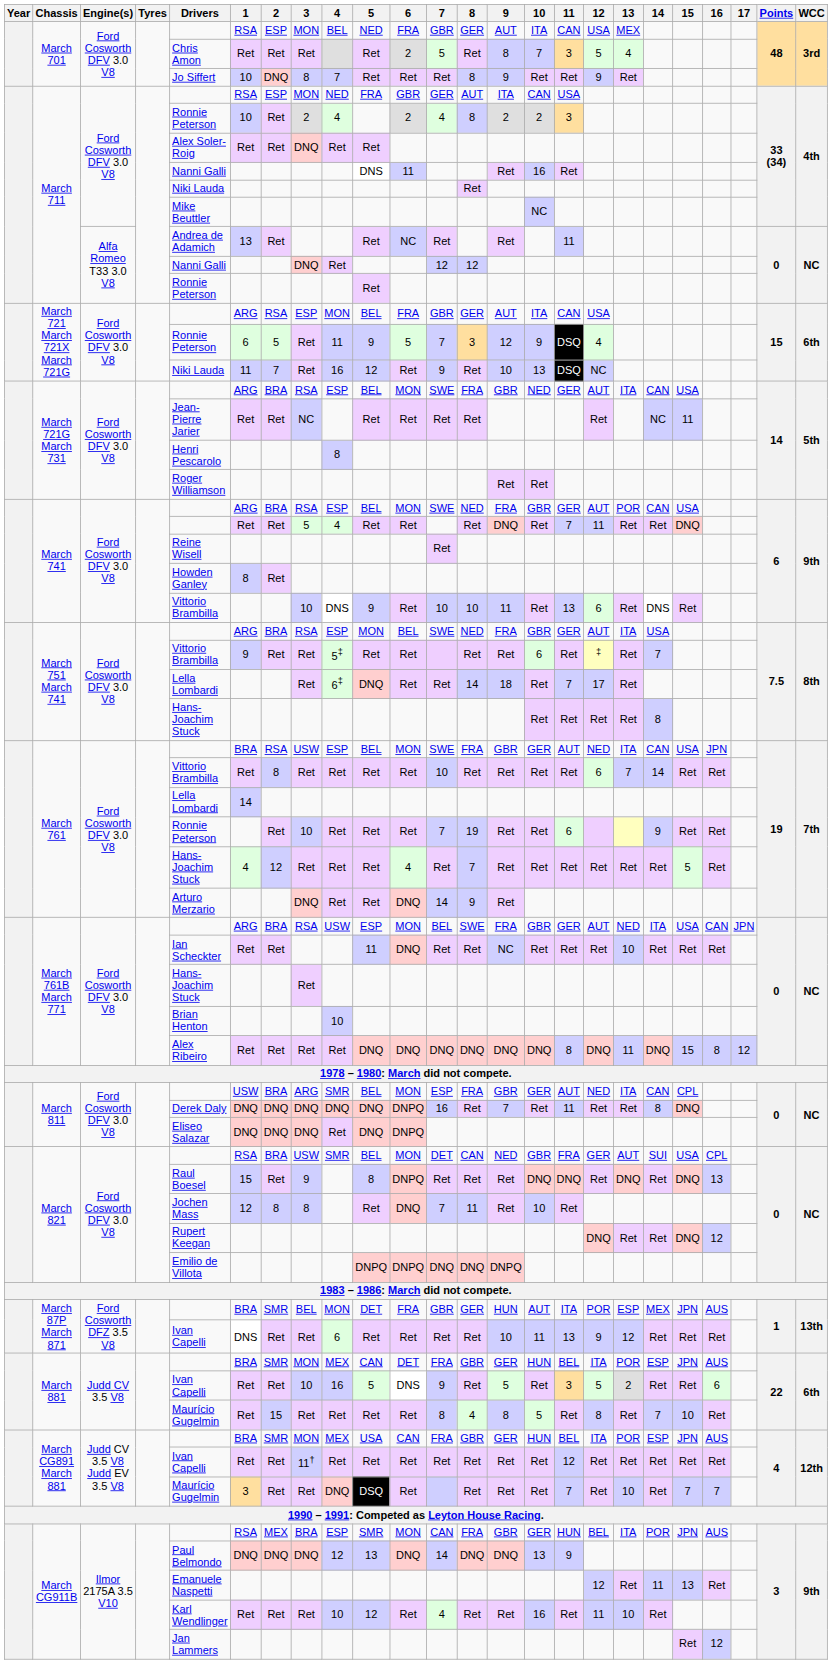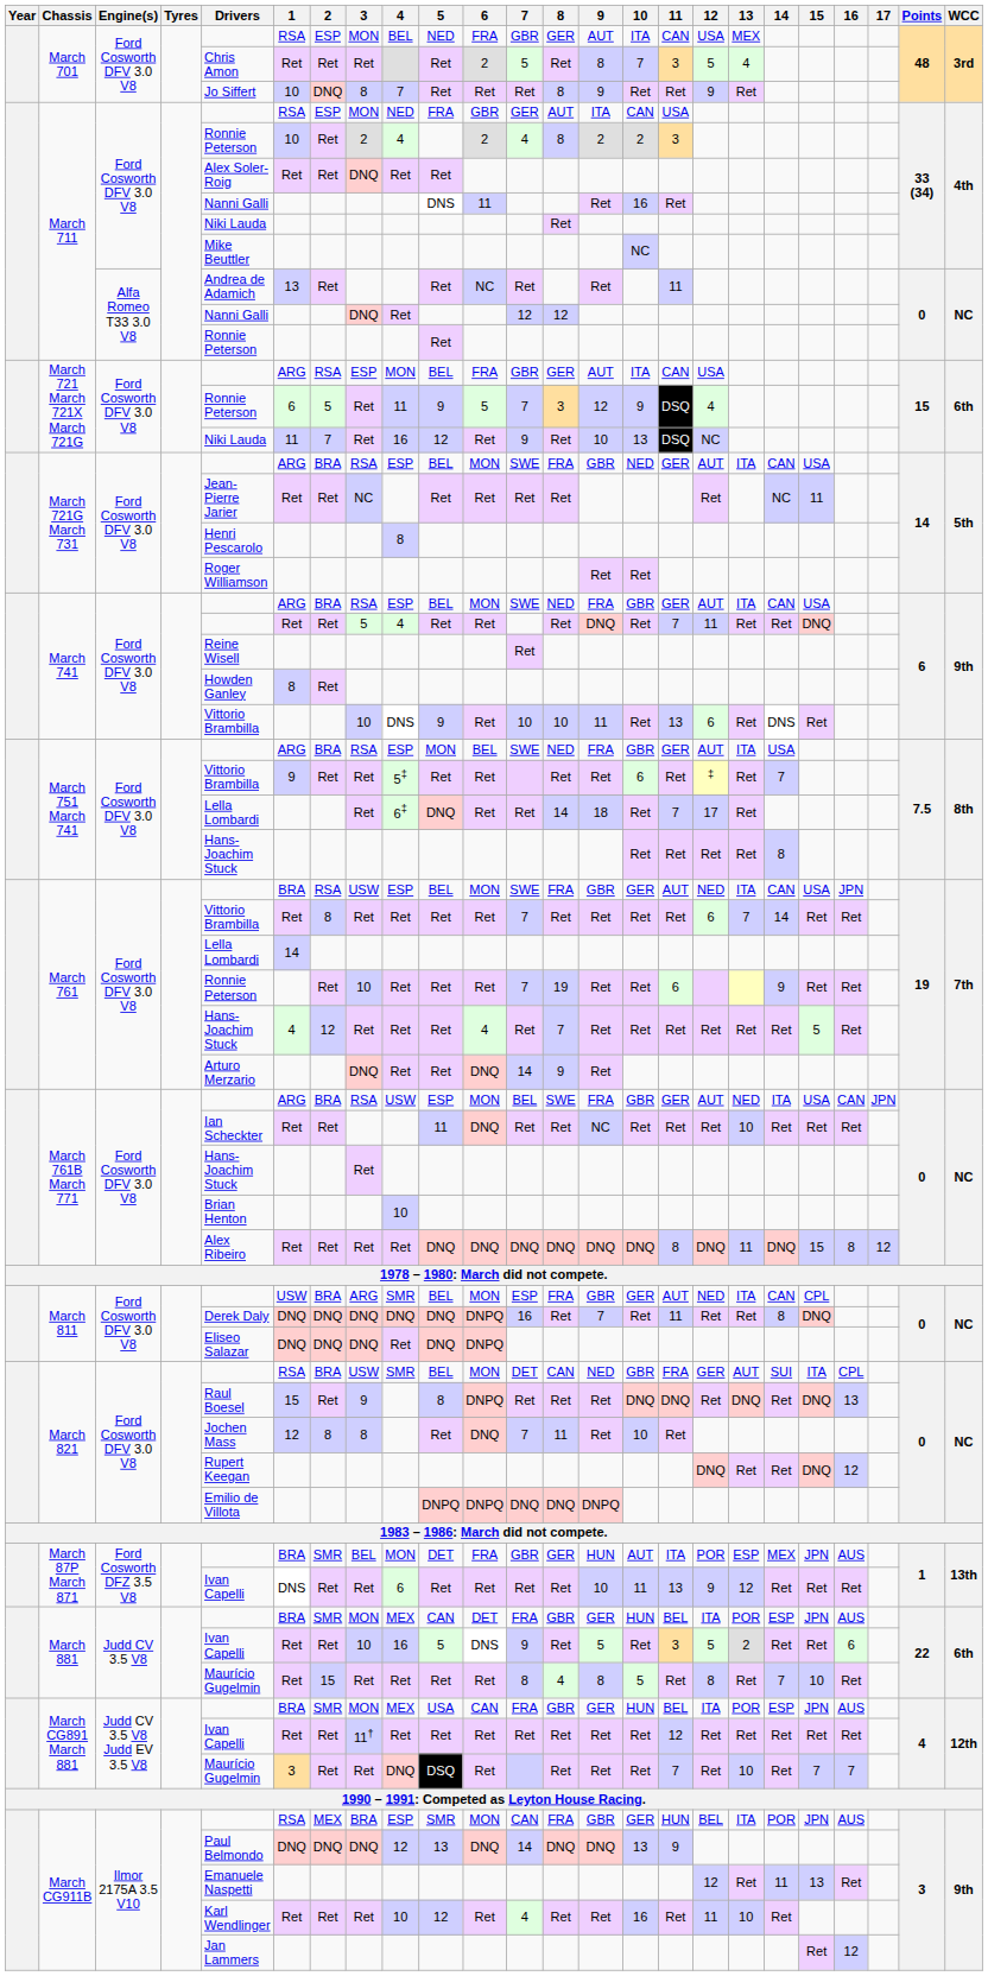row 21 | 13: POR -> ITA
row 31 | 7: 10 -> 7
row 45 | 15: USA -> ITA
